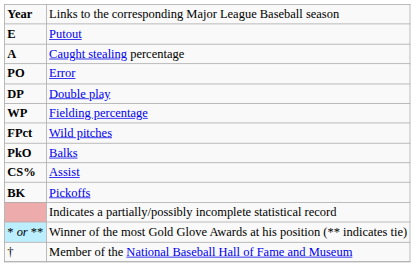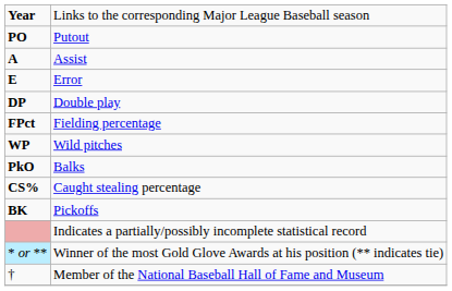row 2 | column 1: E -> PO
row 3 | column 2: Caught stealing percentage -> Assist
row 4 | column 1: PO -> E
row 6 | column 1: WP -> FPct
row 7 | column 1: FPct -> WP
row 9 | column 2: Assist -> Caught stealing percentage
